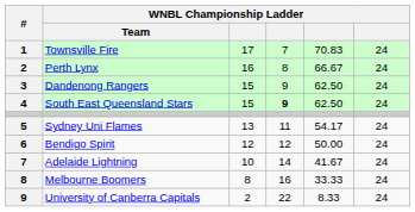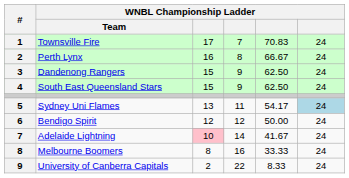South East Queensland Stars | column 4: bold -> normal
Sydney Uni Flames | column 6: no background -> lightblue background
Adelaide Lightning | column 3: no background -> pink background
